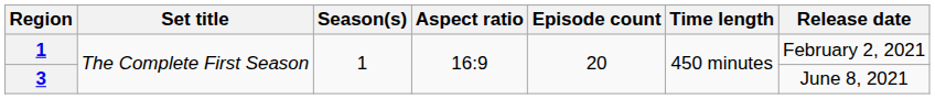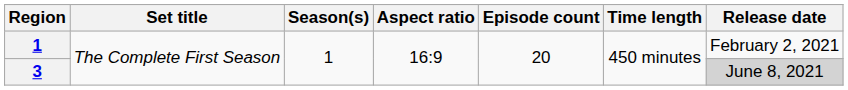3 | Release date: no background -> lightgrey background
